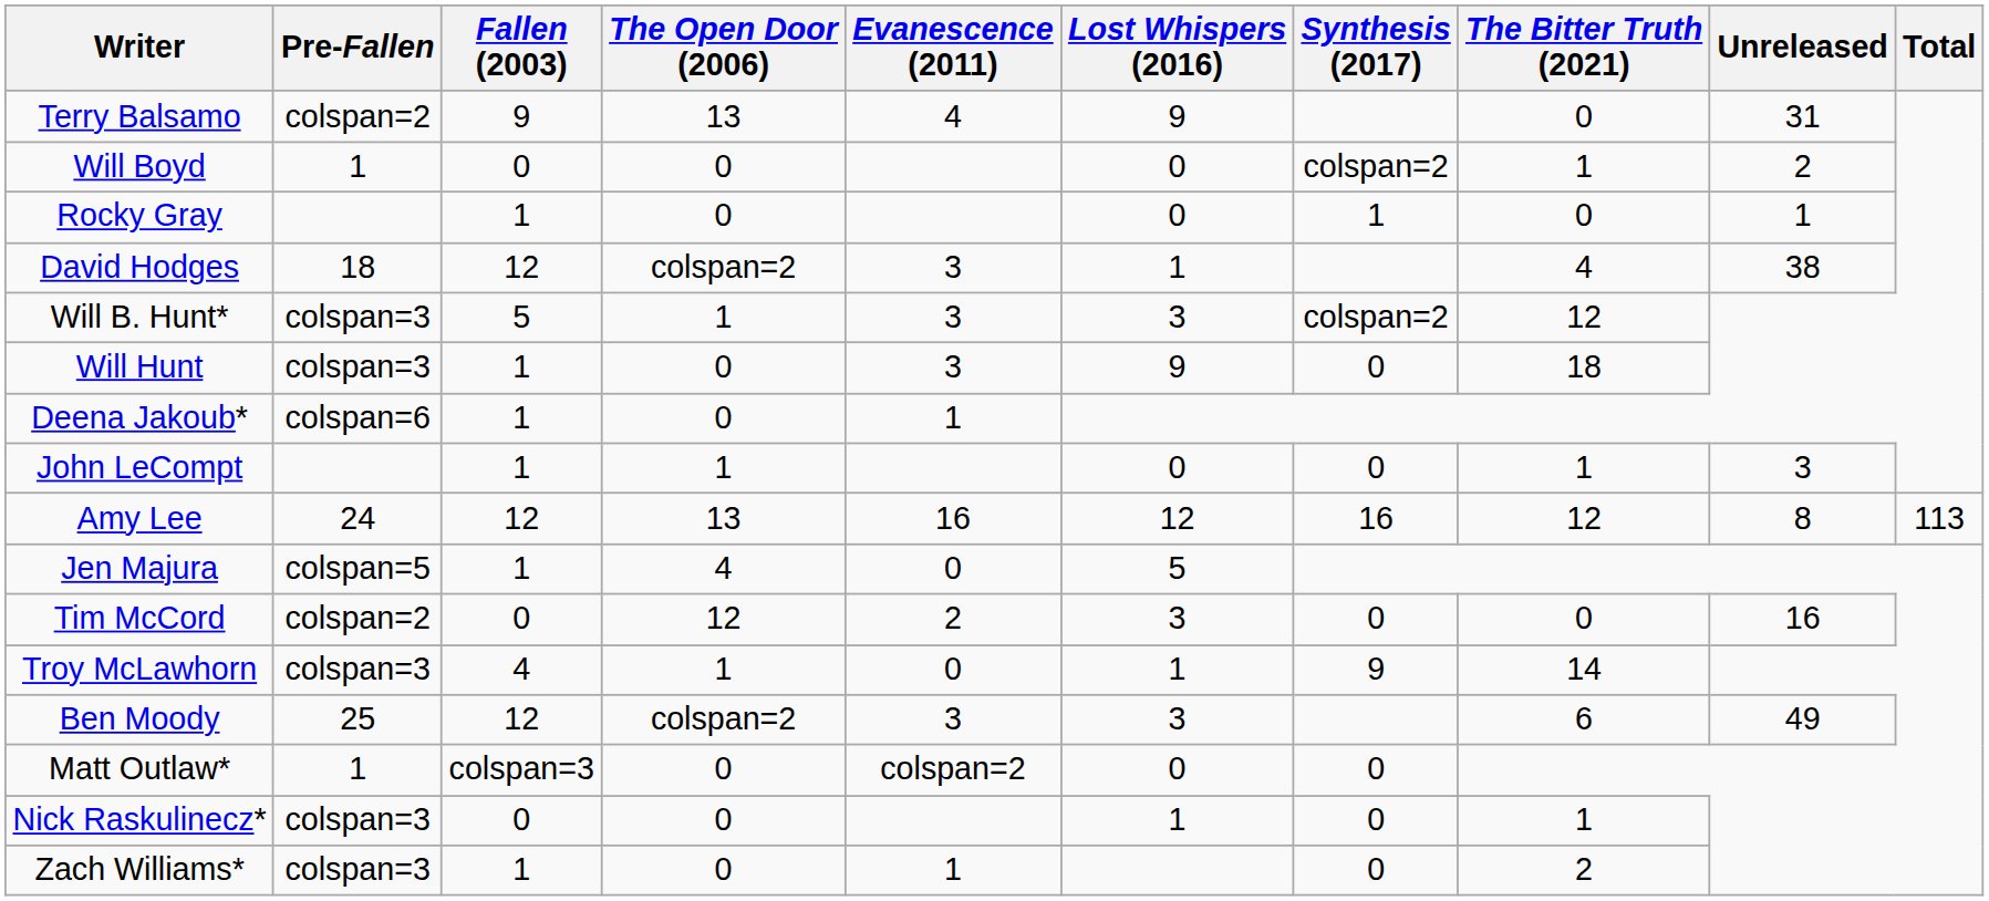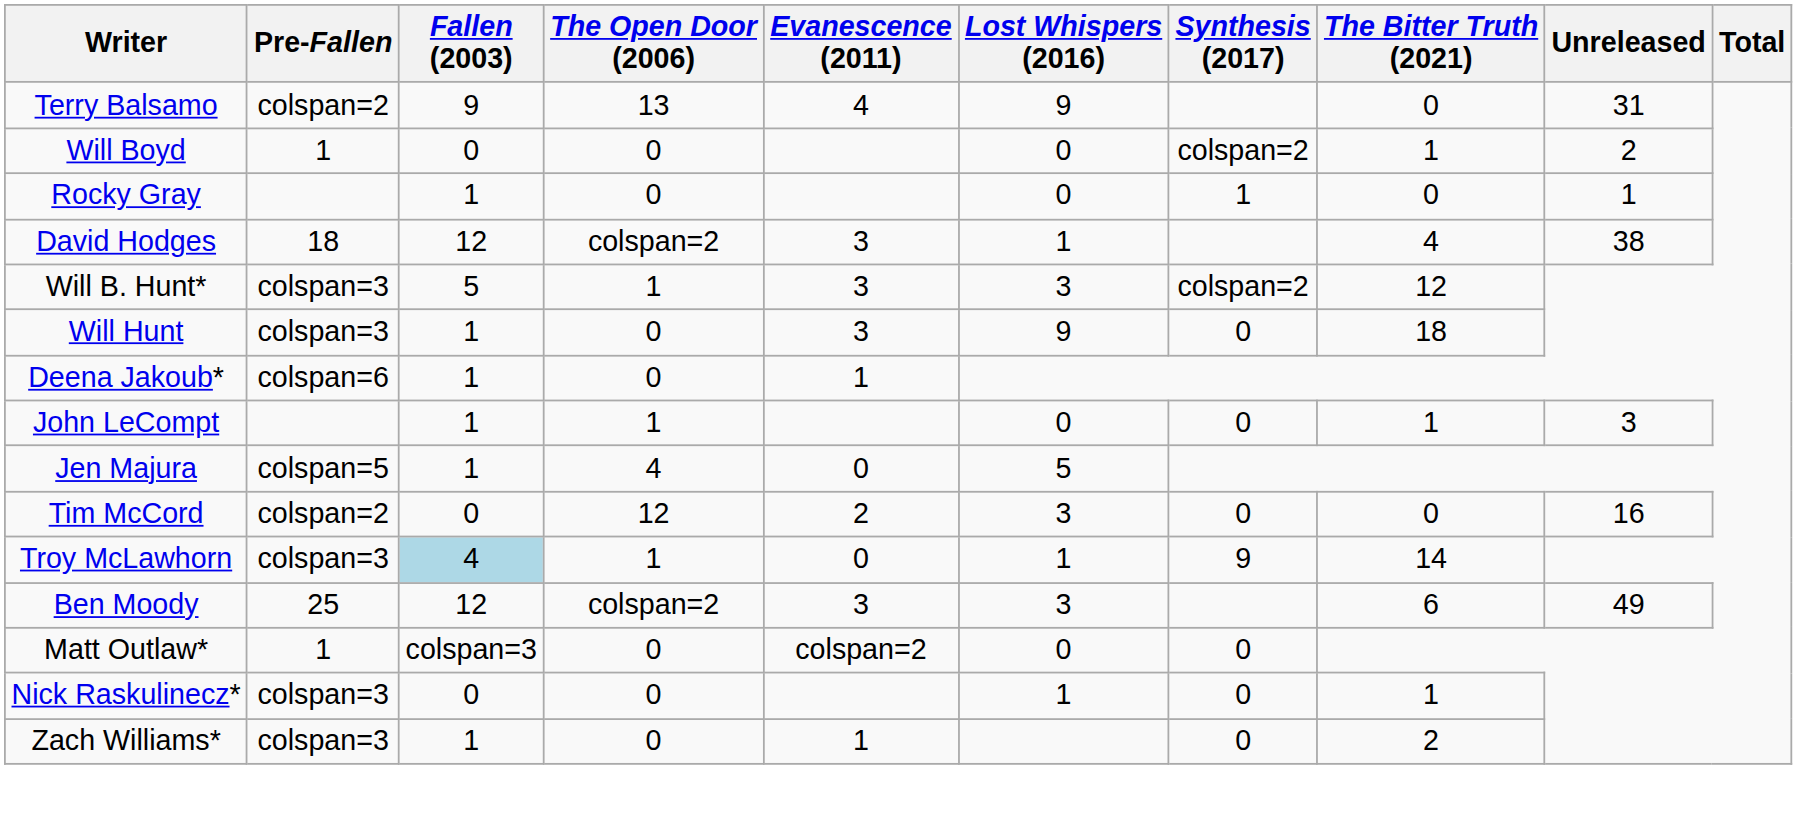- row: Amy Lee | 24 | 12 | 13 | 16 | 12 | 16 | 12 | 8 | 113
Troy McLawhorn | Fallen (2003): no background -> lightblue background
